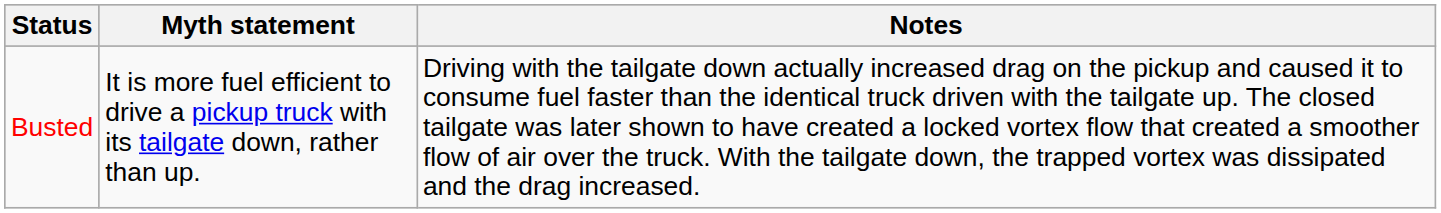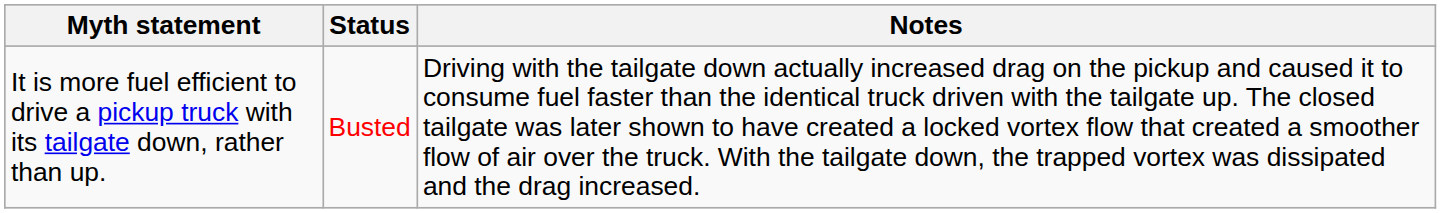columns swapped: Myth statement <-> Status
